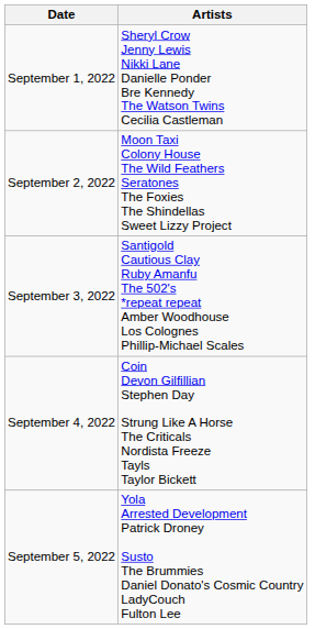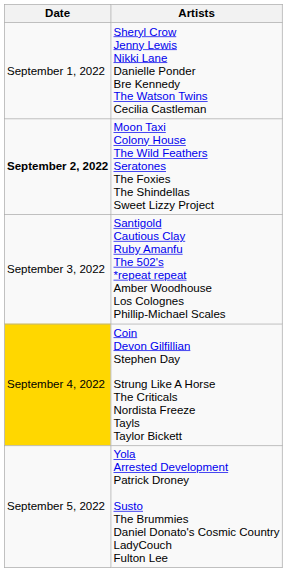September 2, 2022 | Date: normal -> bold
September 4, 2022 | Date: no background -> gold background
